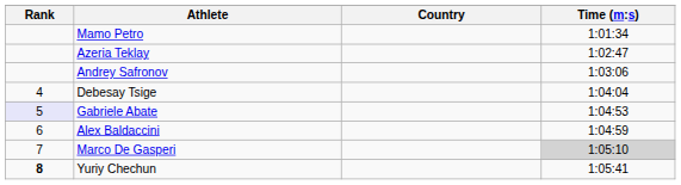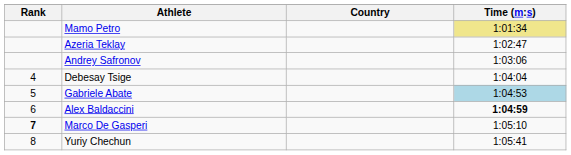Mamo Petro | Time (m:s): no background -> khaki background
Gabriele Abate | Rank: lavender background -> no background
Gabriele Abate | Time (m:s): no background -> lightblue background
Alex Baldaccini | Time (m:s): normal -> bold
Marco De Gasperi | Rank: normal -> bold
Marco De Gasperi | Time (m:s): lightgrey background -> no background
Yuriy Chechun | Rank: bold -> normal
